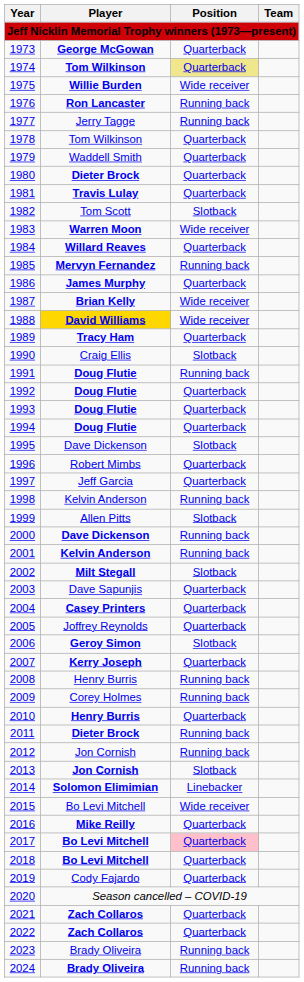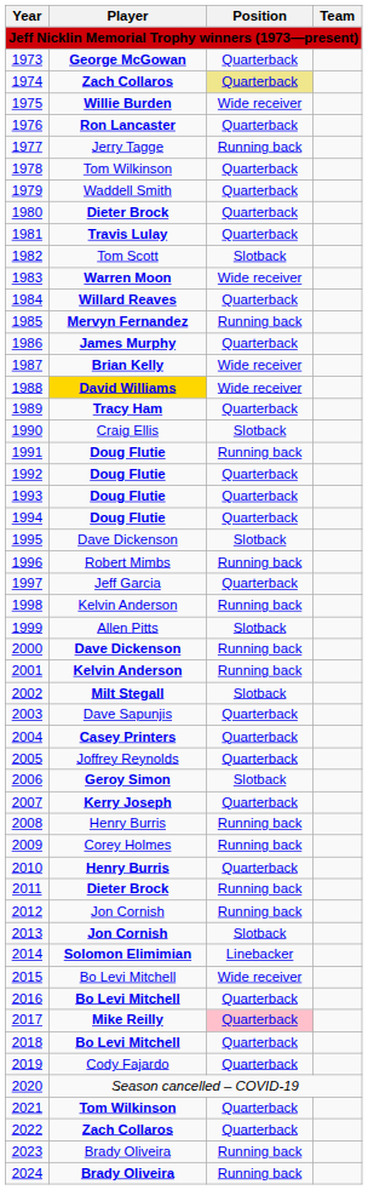1974 | Player: Tom Wilkinson -> Zach Collaros
1976 | Position: Running back -> Quarterback
1996 | Position: Quarterback -> Running back
2016 | Player: Mike Reilly -> Bo Levi Mitchell
2017 | Player: Bo Levi Mitchell -> Mike Reilly
2021 | Player: Zach Collaros -> Tom Wilkinson
